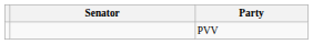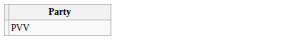- column: Senator
